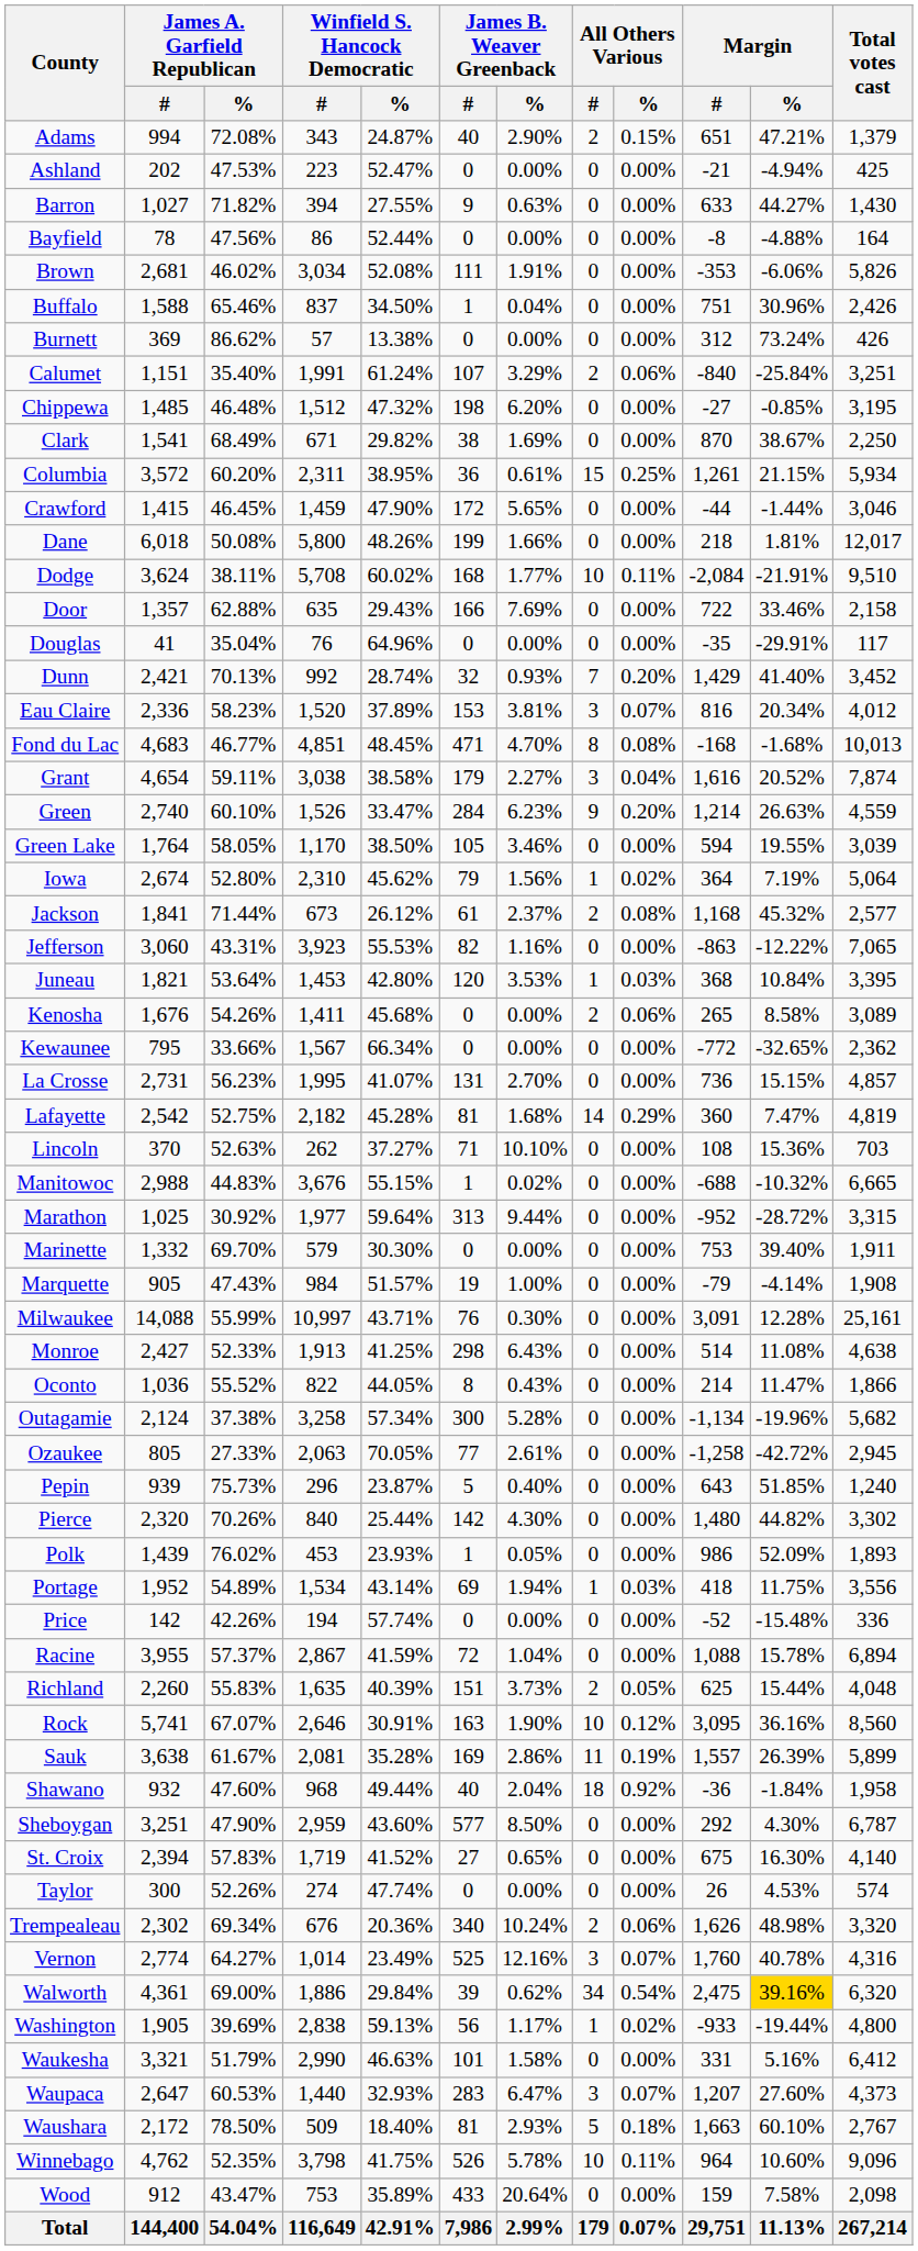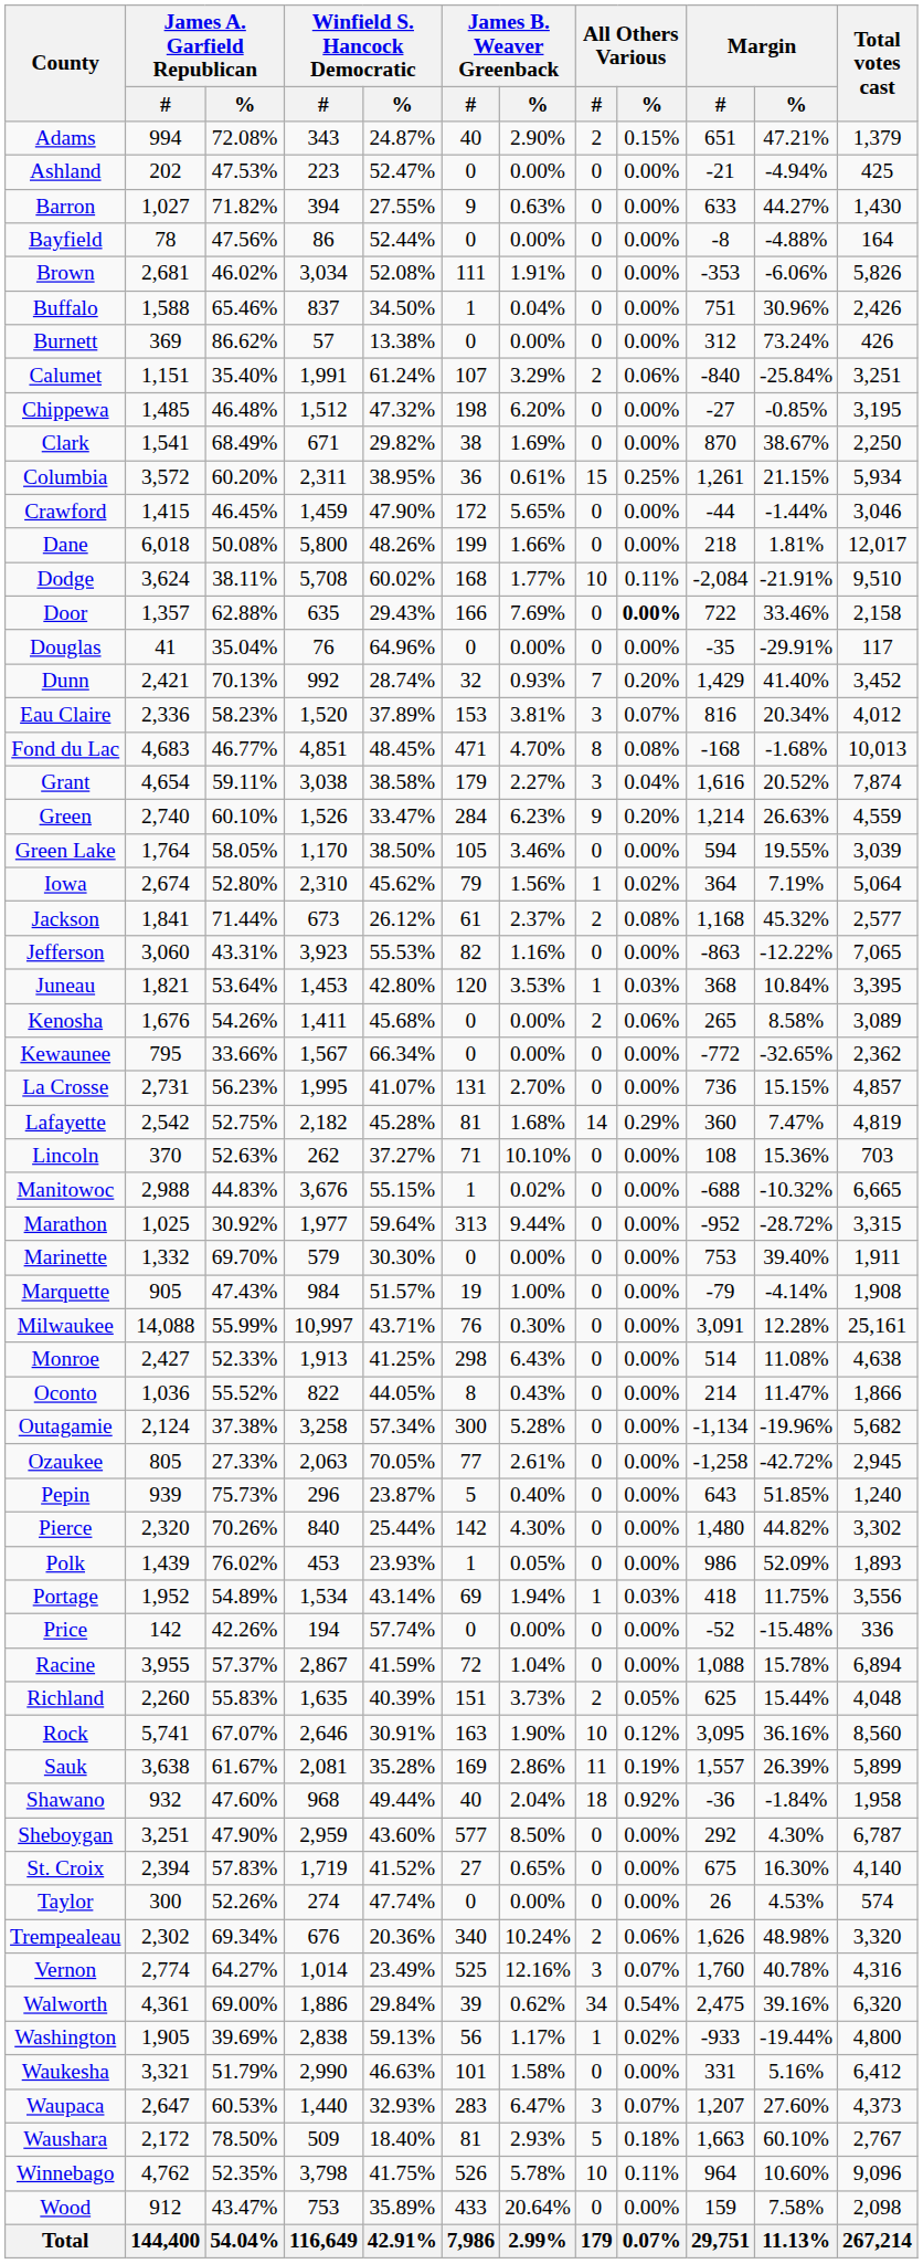Door | All Others Various / %: normal -> bold
Walworth | Margin / %: gold background -> no background
